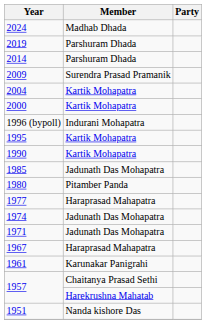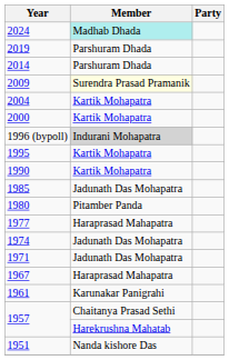2024 | Member: no background -> paleturquoise background
2009 | Member: no background -> lightyellow background
1996 (bypoll) | Member: no background -> lightgrey background
